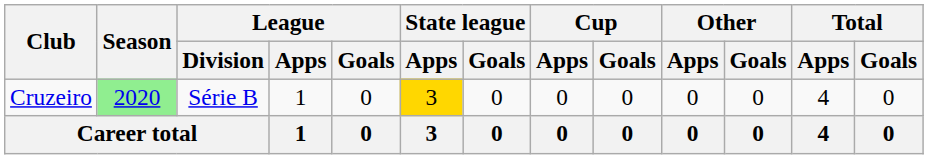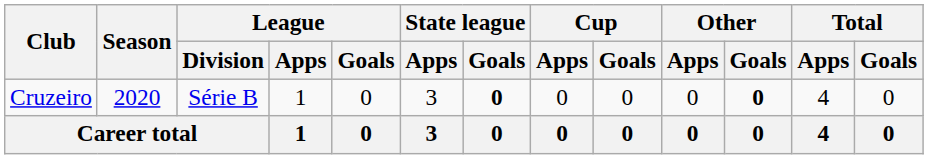Cruzeiro | Season: lightgreen background -> no background
Cruzeiro | State league / Apps: gold background -> no background
Cruzeiro | State league / Goals: normal -> bold
Cruzeiro | Other / Goals: normal -> bold
